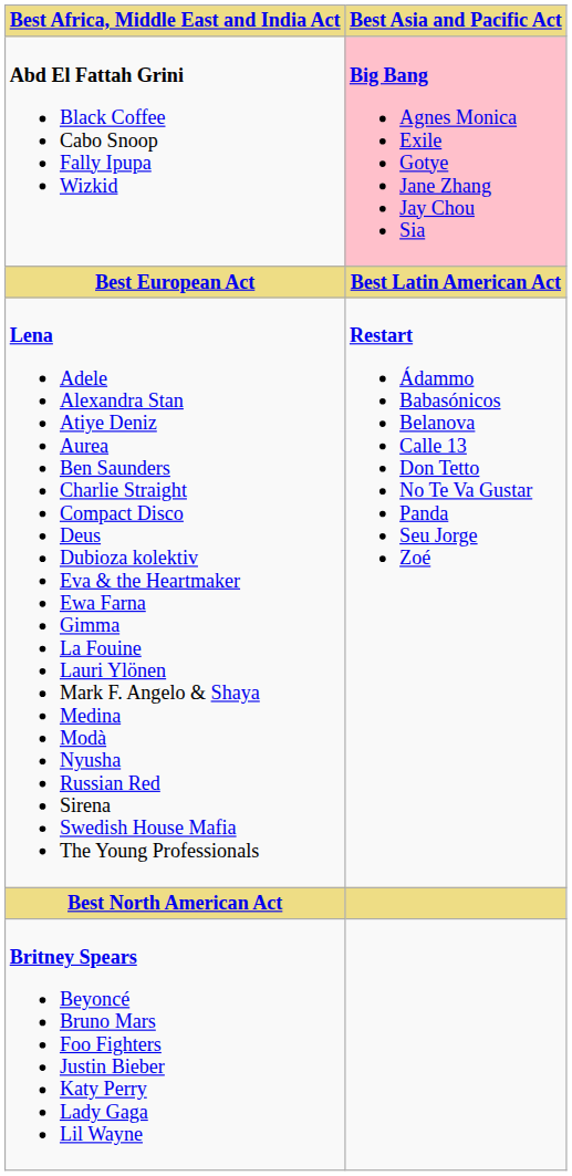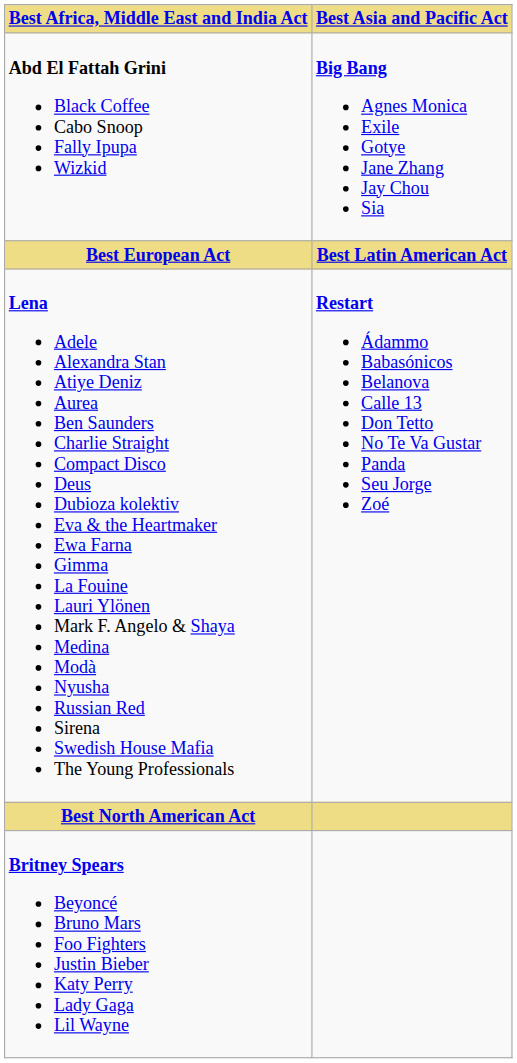row 2 | Best Asia and Pacific Act: pink background -> no background
